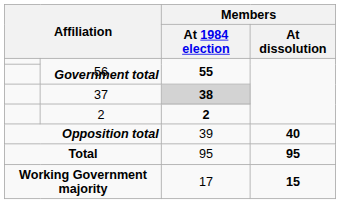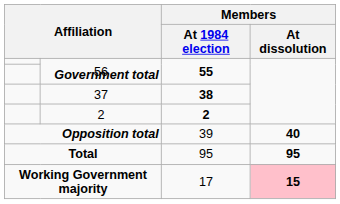37 | Members / At 1984 election: lightgrey background -> no background
Working Government majority | Members / At dissolution: no background -> pink background
